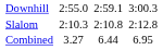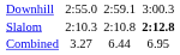Slalom | column 4: normal -> bold
